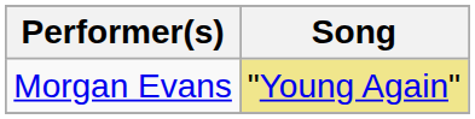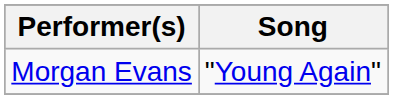Morgan Evans | Song: khaki background -> no background
